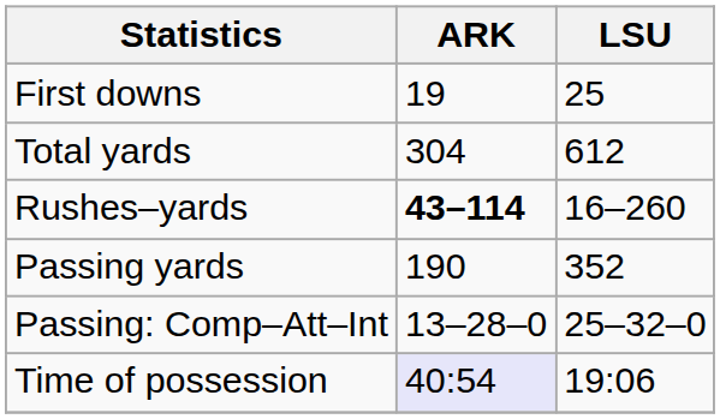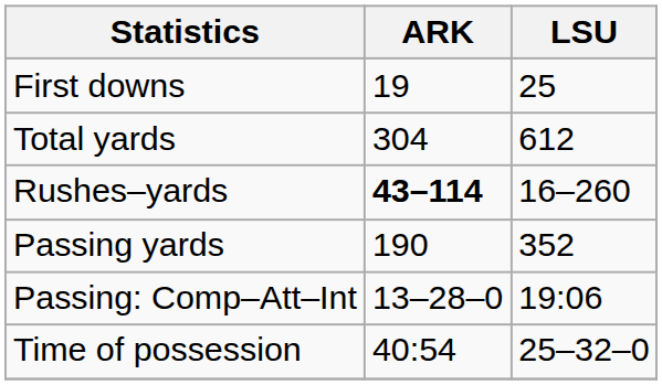Passing: Comp–Att–Int | LSU: 25–32–0 -> 19:06
Time of possession | ARK: lavender background -> no background
Time of possession | LSU: 19:06 -> 25–32–0
